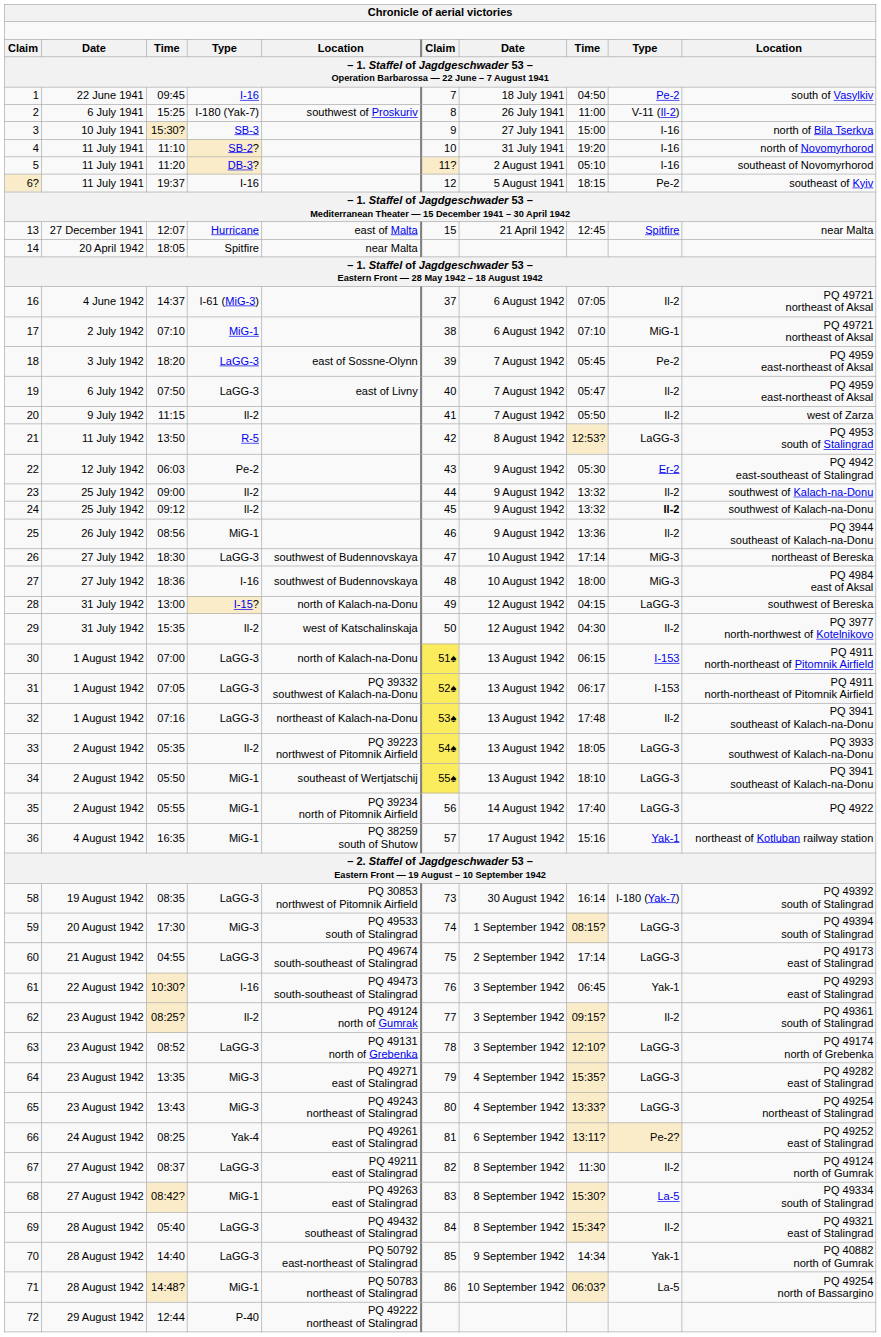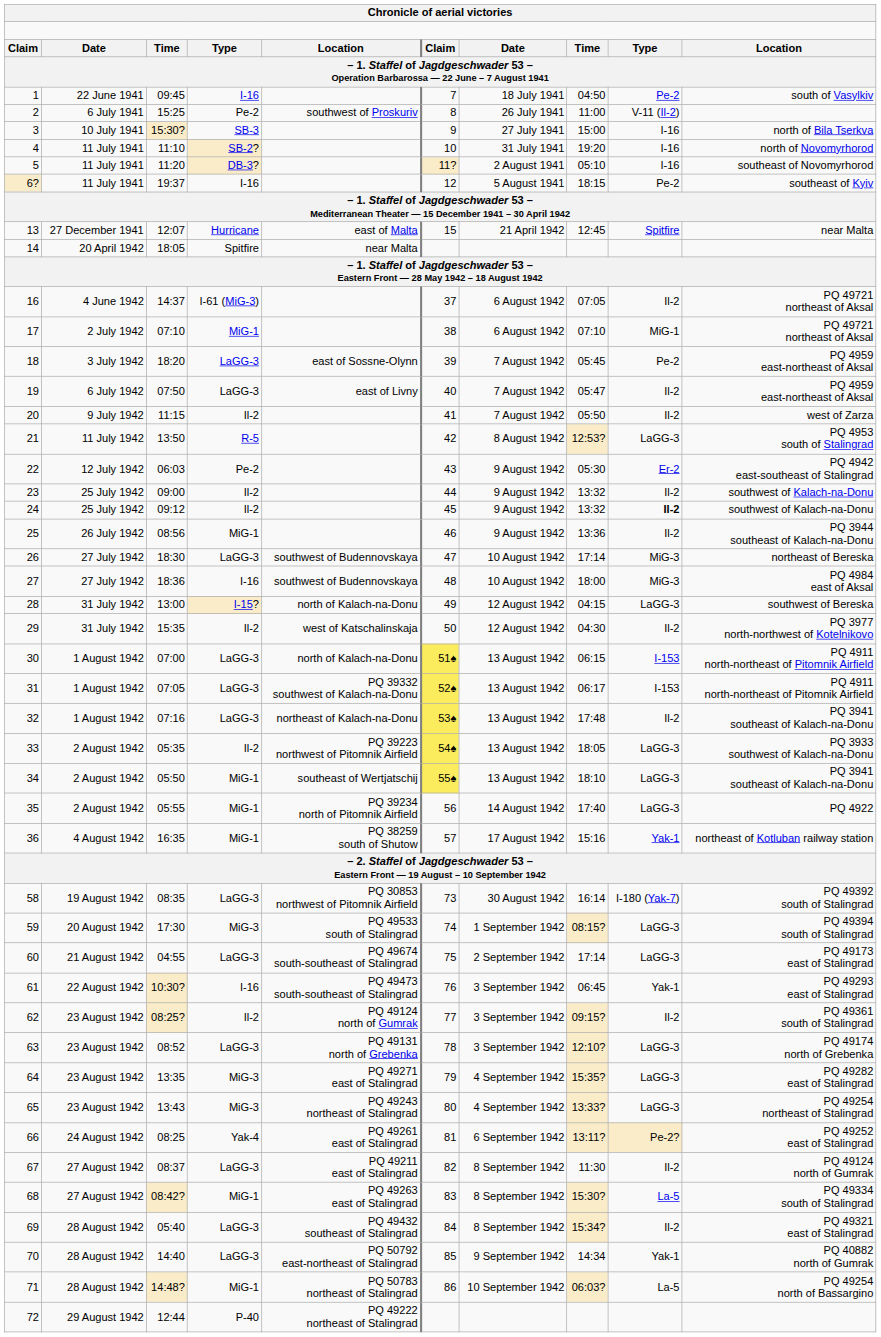2 | column 4: I-180 (Yak-7) -> Pe-2
